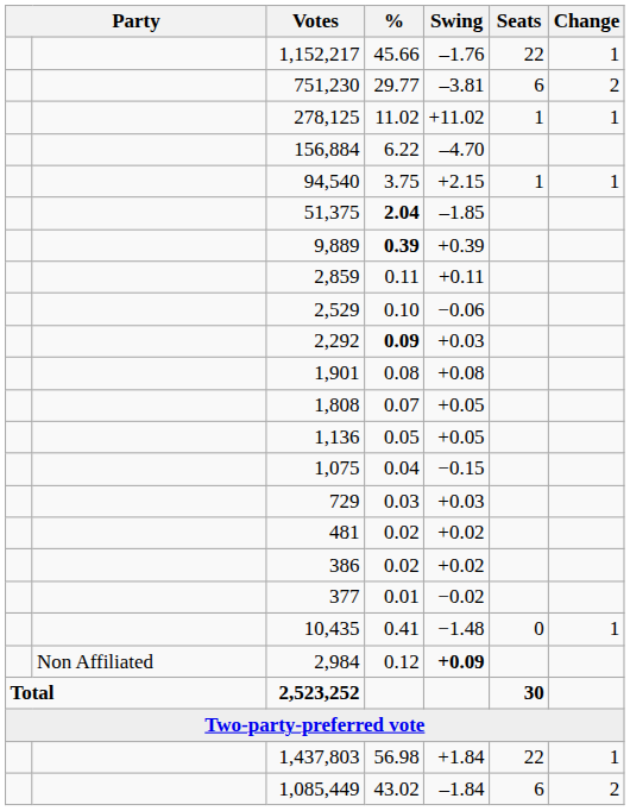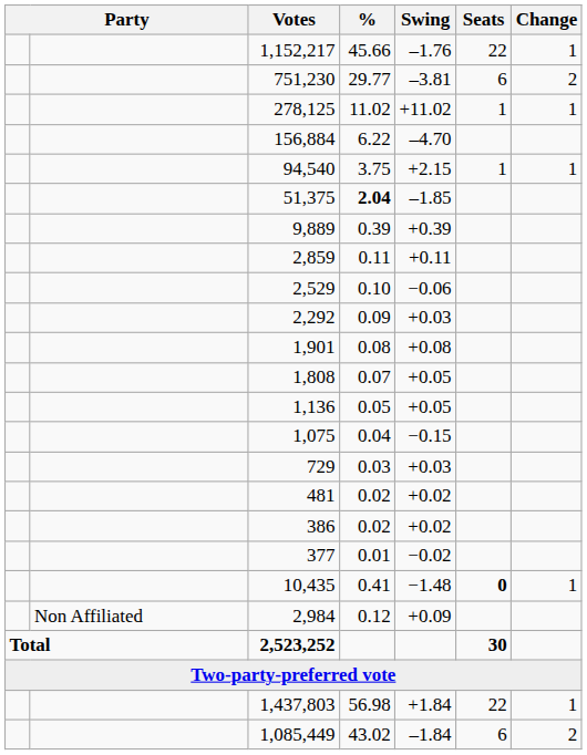9,889 | %: bold -> normal
2,292 | %: bold -> normal
10,435 | Seats: normal -> bold
2,984 | Swing: bold -> normal
